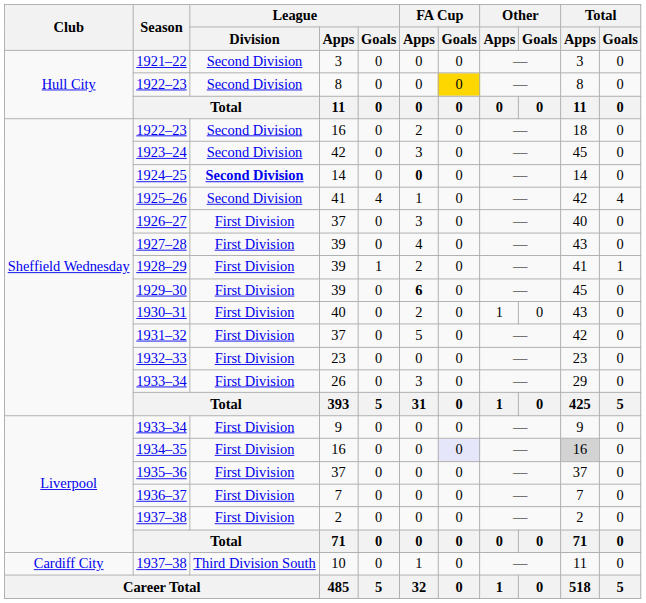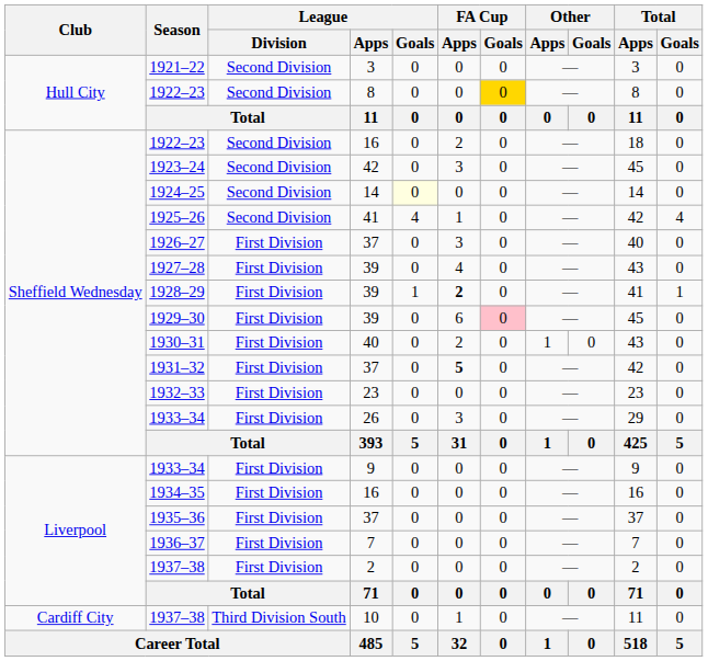1924–25 | League / Division: bold -> normal
1924–25 | League / Goals: no background -> lightyellow background
1924–25 | FA Cup / Apps: bold -> normal
1928–29 | FA Cup / Apps: normal -> bold
1929–30 | FA Cup / Apps: bold -> normal
1929–30 | FA Cup / Goals: no background -> pink background
1931–32 | FA Cup / Apps: normal -> bold
1934–35 | FA Cup / Goals: lavender background -> no background
1934–35 | Total / Apps: lightgrey background -> no background
